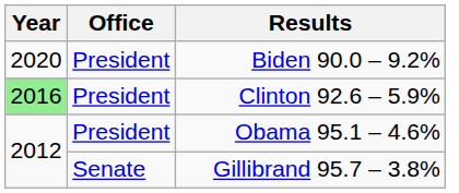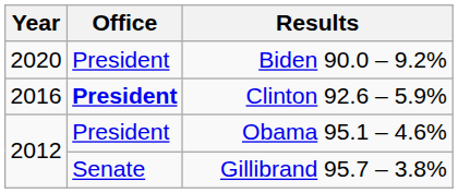Clinton 92.6 – 5.9% | Year: lightgreen background -> no background
Clinton 92.6 – 5.9% | Office: normal -> bold
